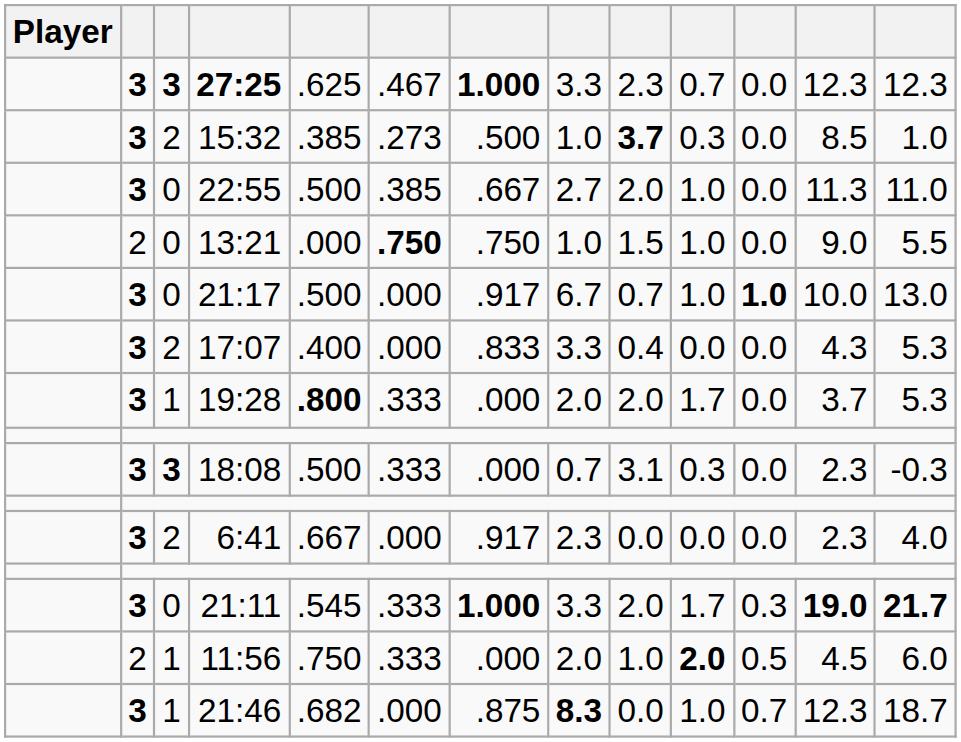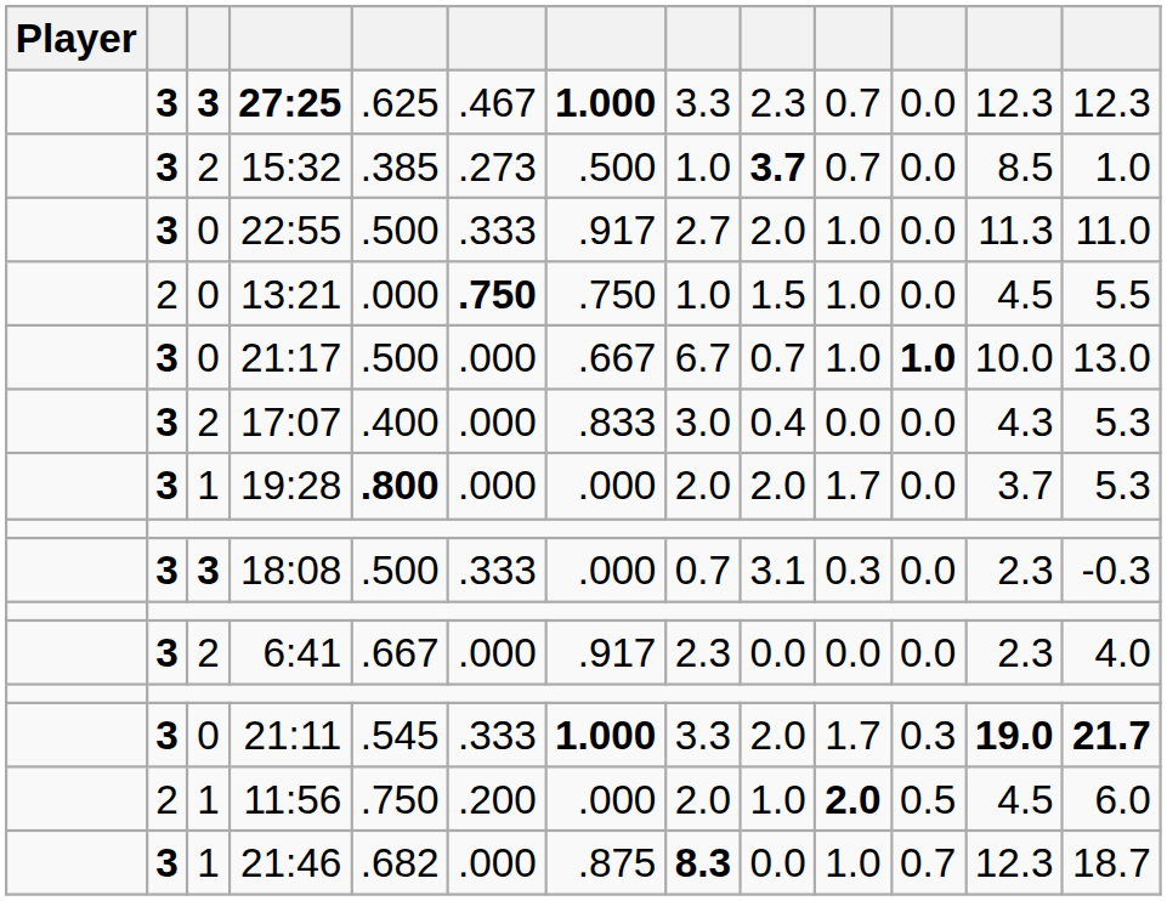15:32 | column 10: 0.3 -> 0.7
22:55 | column 6: .385 -> .333
22:55 | column 7: .667 -> .917
13:21 | column 12: 9.0 -> 4.5
21:17 | column 7: .917 -> .667
17:07 | column 8: 3.3 -> 3.0
19:28 | column 6: .333 -> .000
11:56 | column 6: .333 -> .200
